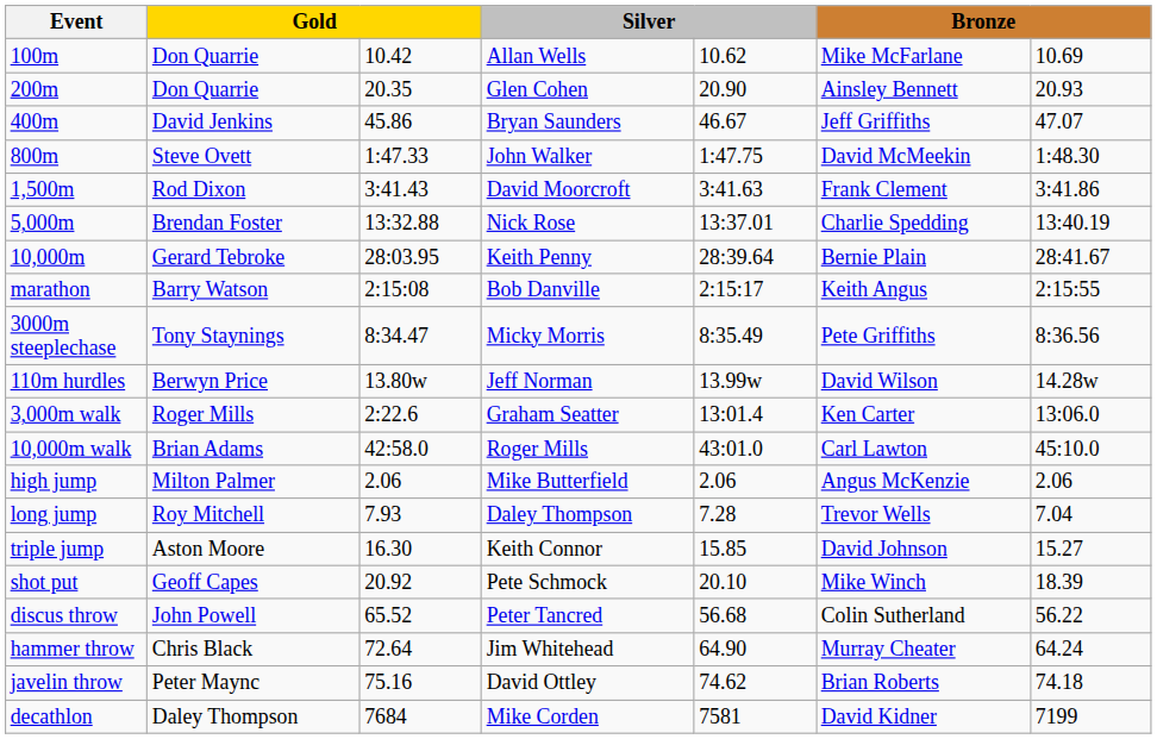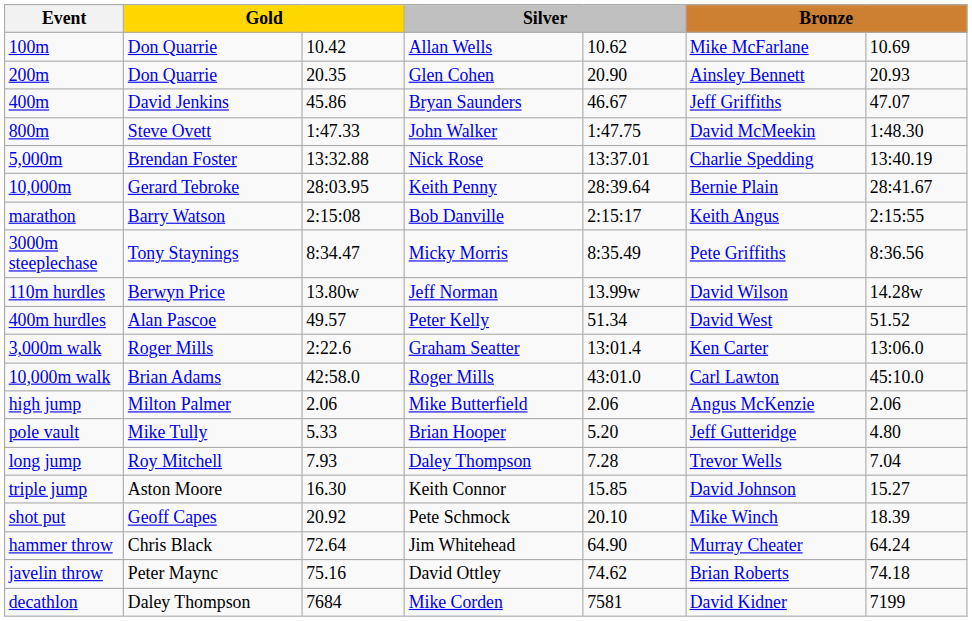- row: 1,500m | Rod Dixon | 3:41.43 | David Moorcroft | 3:41.63 | Frank Clement | 3:41.86
+ row: 400m hurdles | Alan Pascoe | 49.57 | Peter Kelly | 51.34 | David West | 51.52
+ row: pole vault | Mike Tully | 5.33 | Brian Hooper | 5.20 | Jeff Gutteridge | 4.80
- row: discus throw | John Powell | 65.52 | Peter Tancred | 56.68 | Colin Sutherland | 56.22
